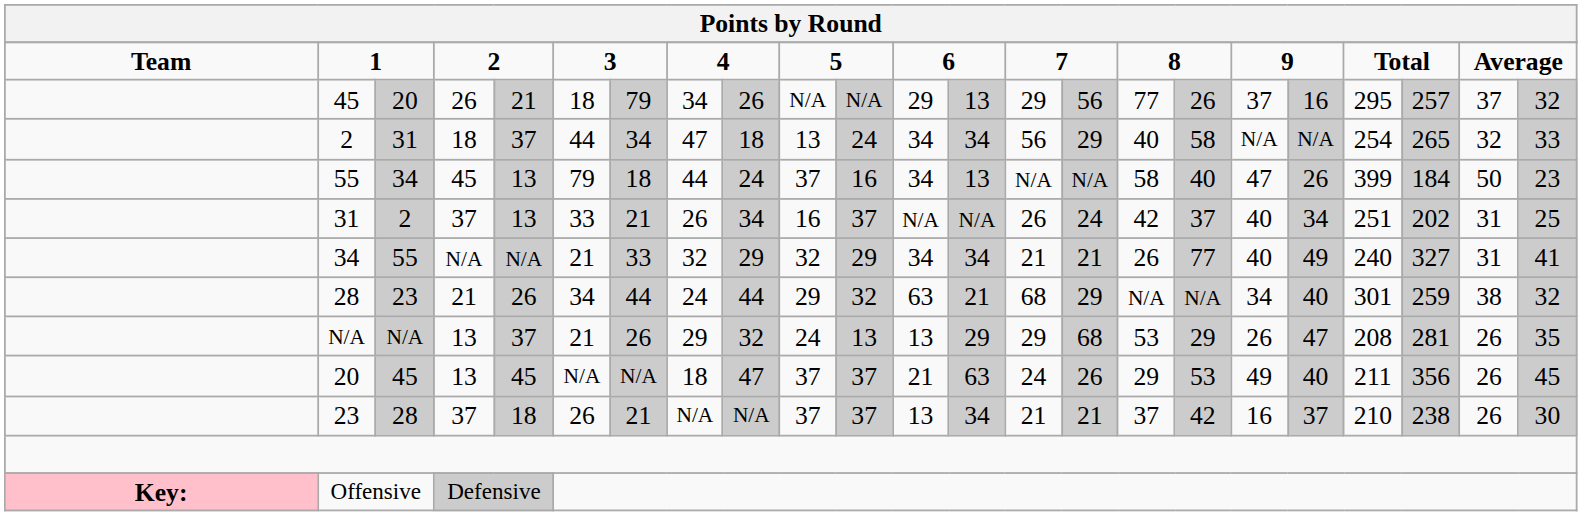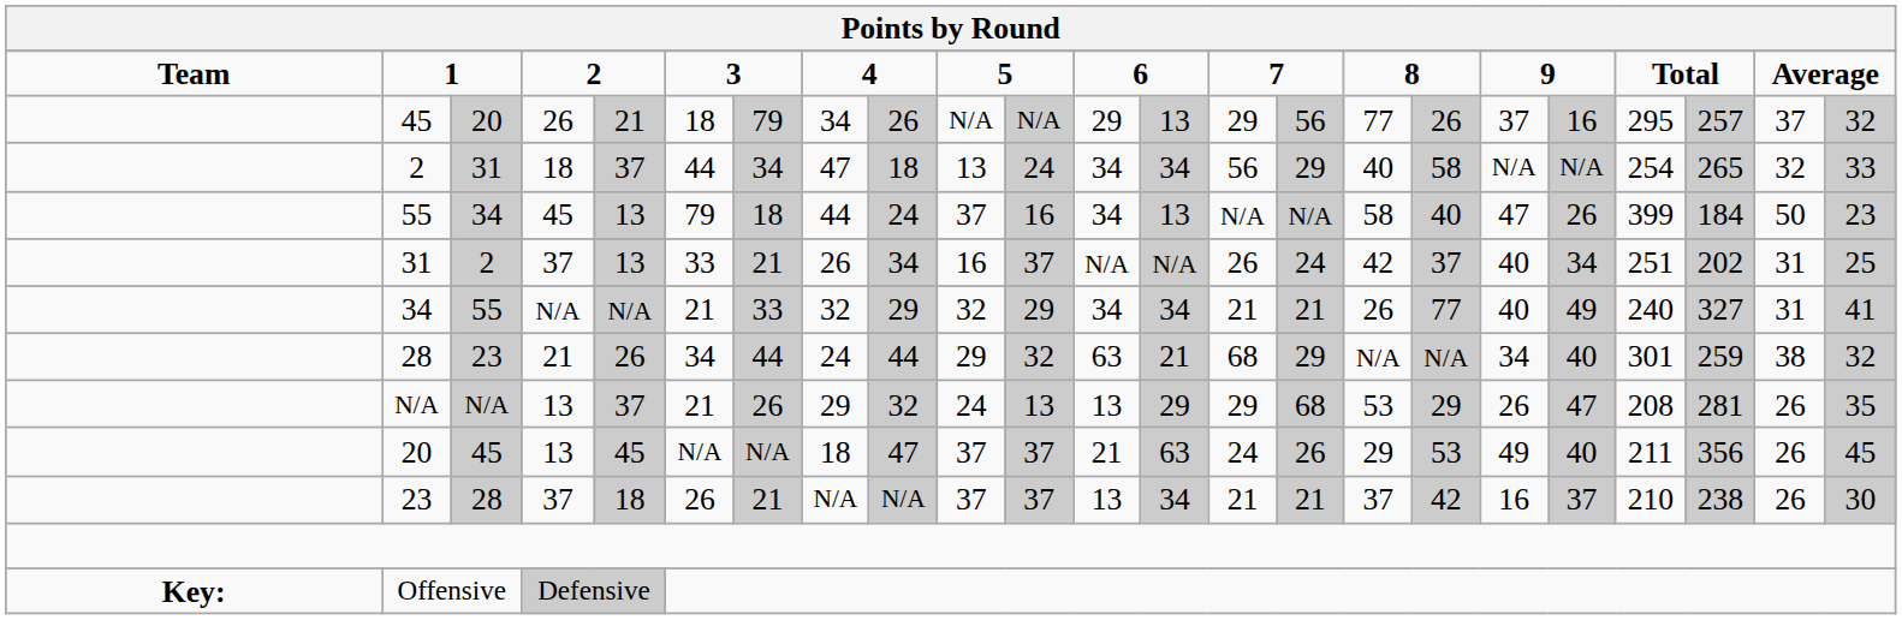Offensive | Team: pink background -> no background
